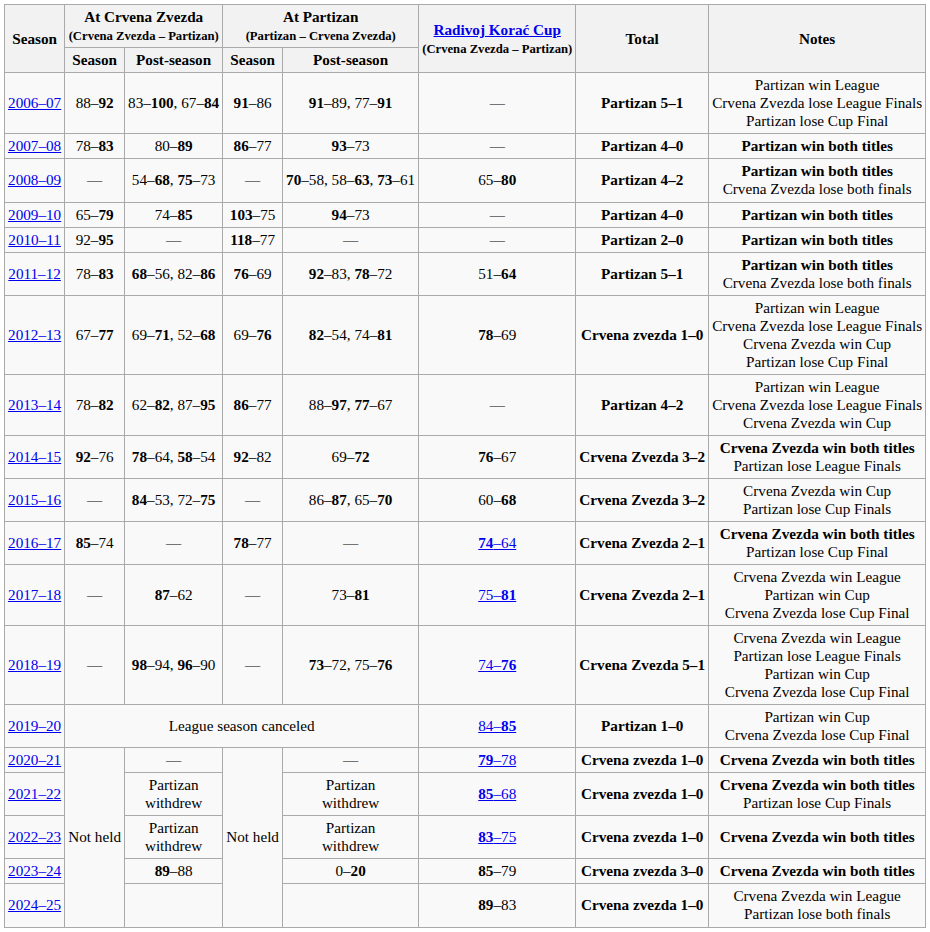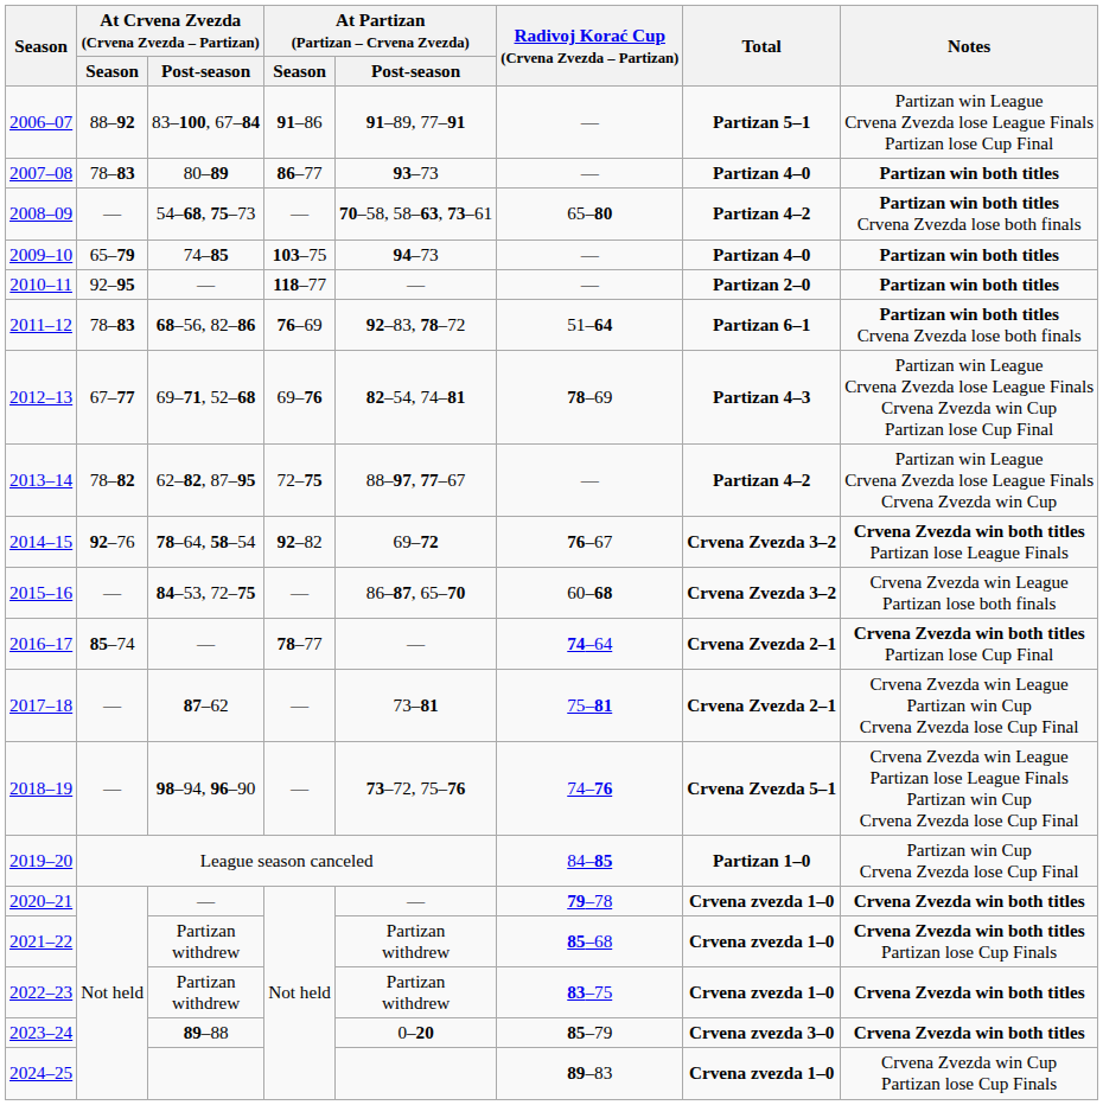2011–12 | Total: Partizan 5–1 -> Partizan 6–1
2012–13 | Total: Crvena zvezda 1–0 -> Partizan 4–3
2013–14 | At Partizan (Partizan – Crvena Zvezda) / Season: 86–77 -> 72–75
2015–16 | Notes: Crvena Zvezda win Cup Partizan lose Cup Finals -> Crvena Zvezda win League Partizan lose both finals
2024–25 | Notes: Crvena Zvezda win League Partizan lose both finals -> Crvena Zvezda win Cup Partizan lose Cup Finals
